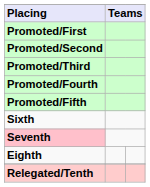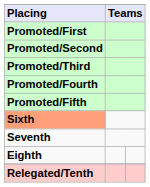Sixth | Placing: no background -> lightsalmon background
Seventh | Placing: pink background -> no background
